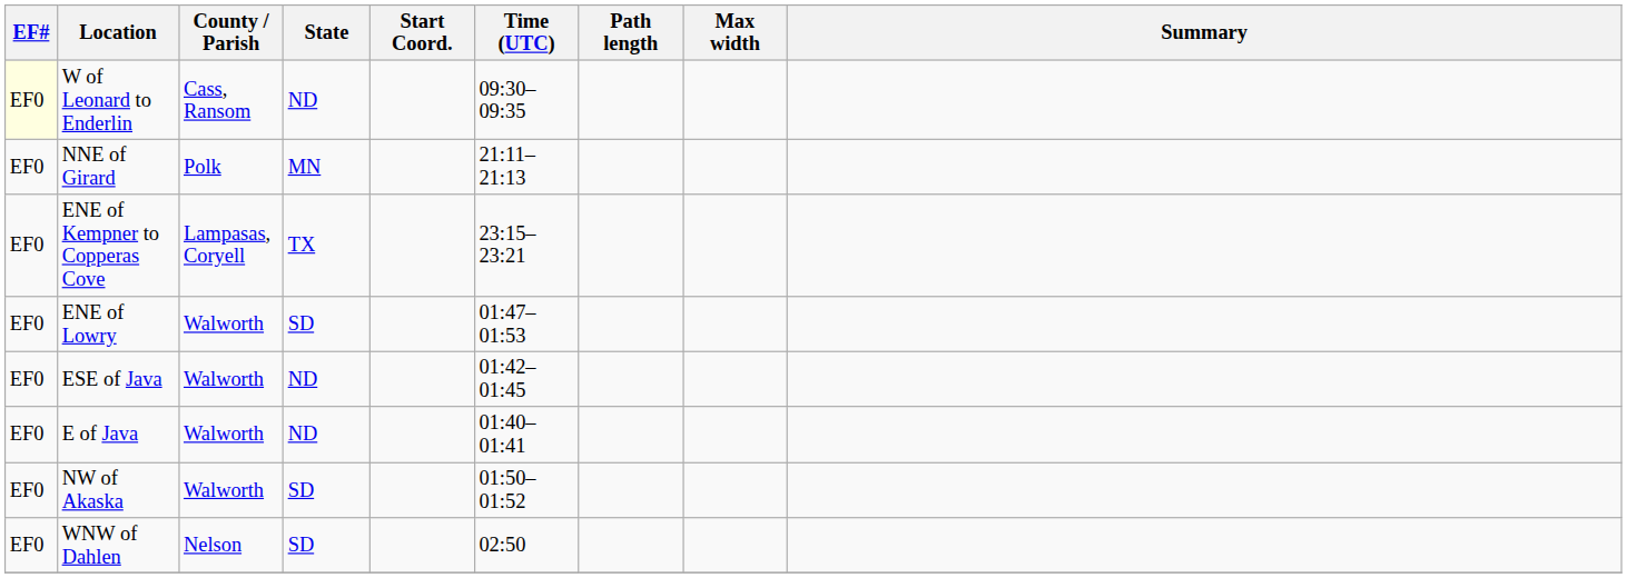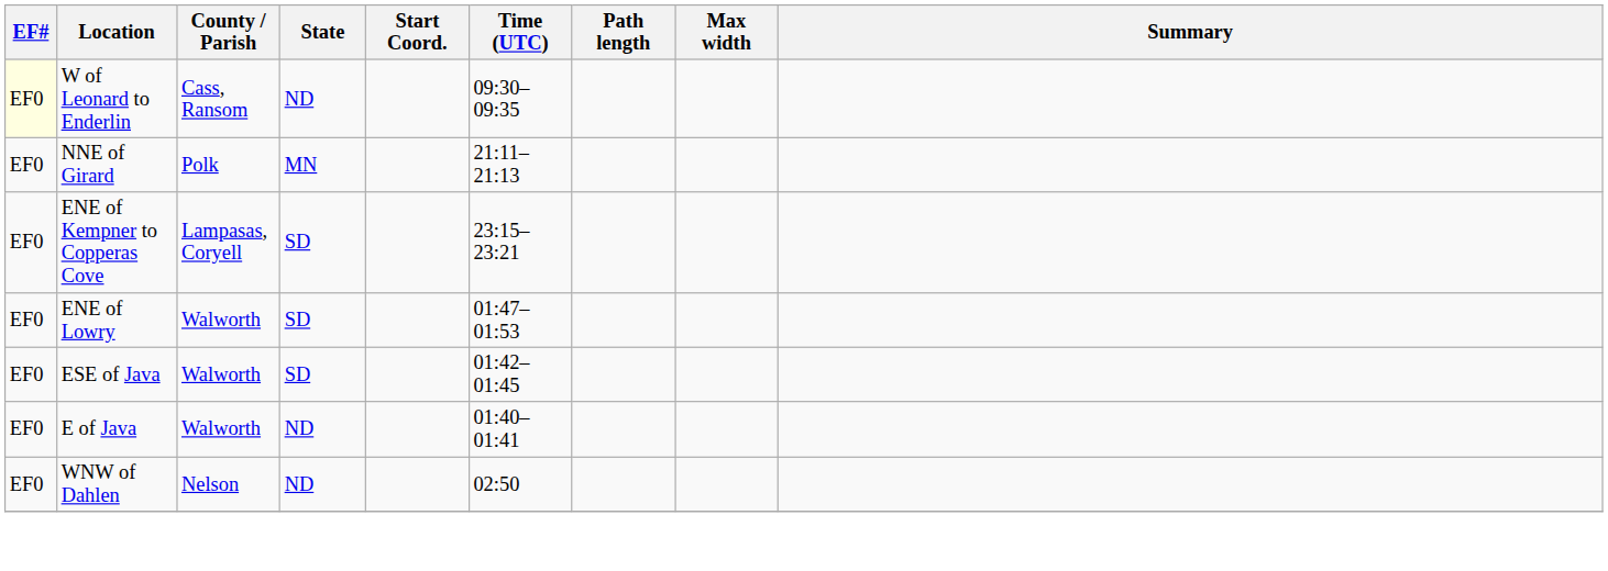ENE of Kempner to Copperas Cove | State: TX -> SD
ESE of Java | State: ND -> SD
- row: EF0 | NW of Akaska | Walworth | SD | 01:50–01:52
WNW of Dahlen | State: SD -> ND
